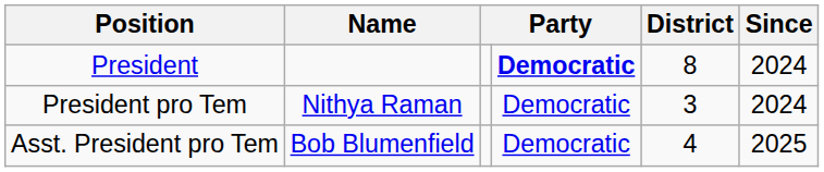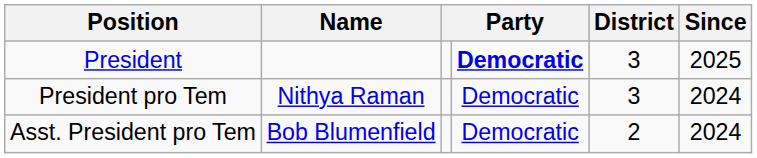President | District: 8 -> 3
President | Since: 2024 -> 2025
Asst. President pro Tem | District: 4 -> 2
Asst. President pro Tem | Since: 2025 -> 2024
